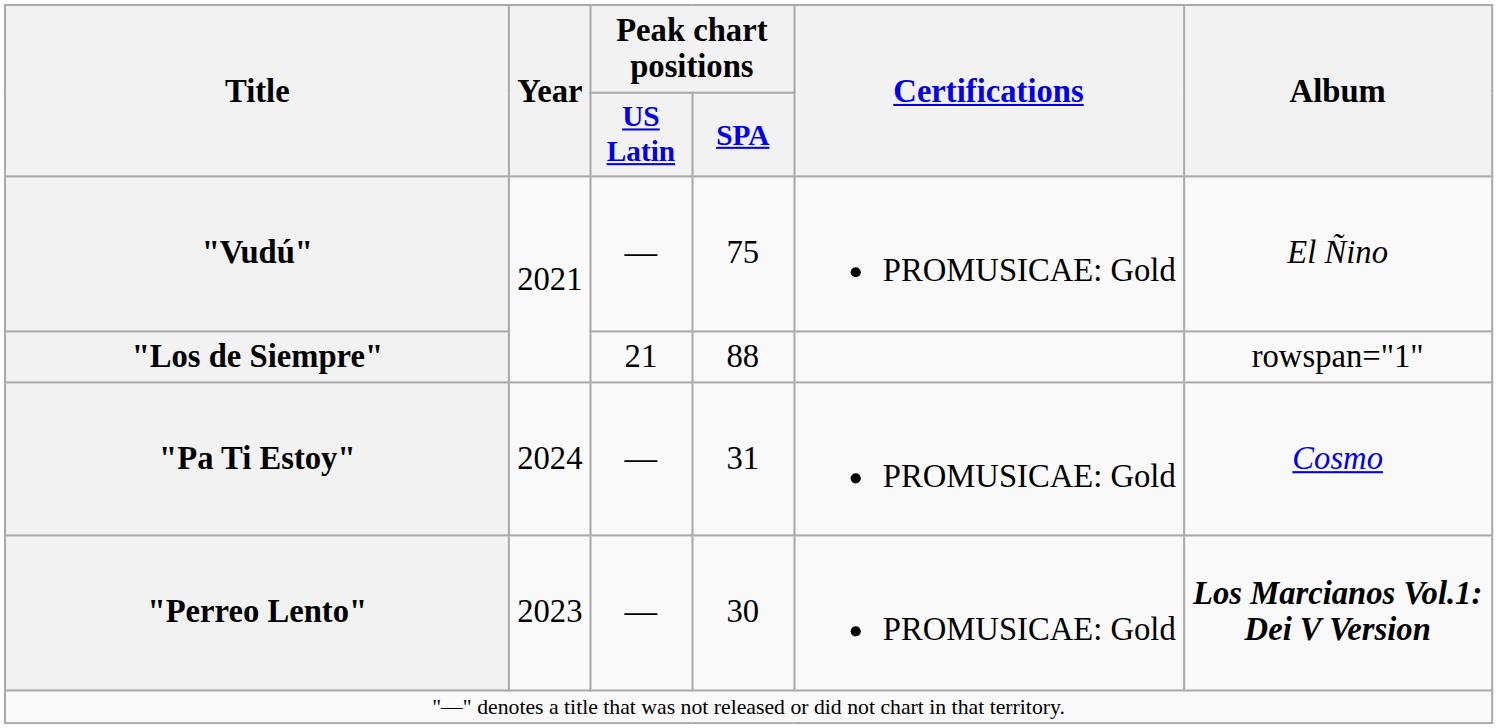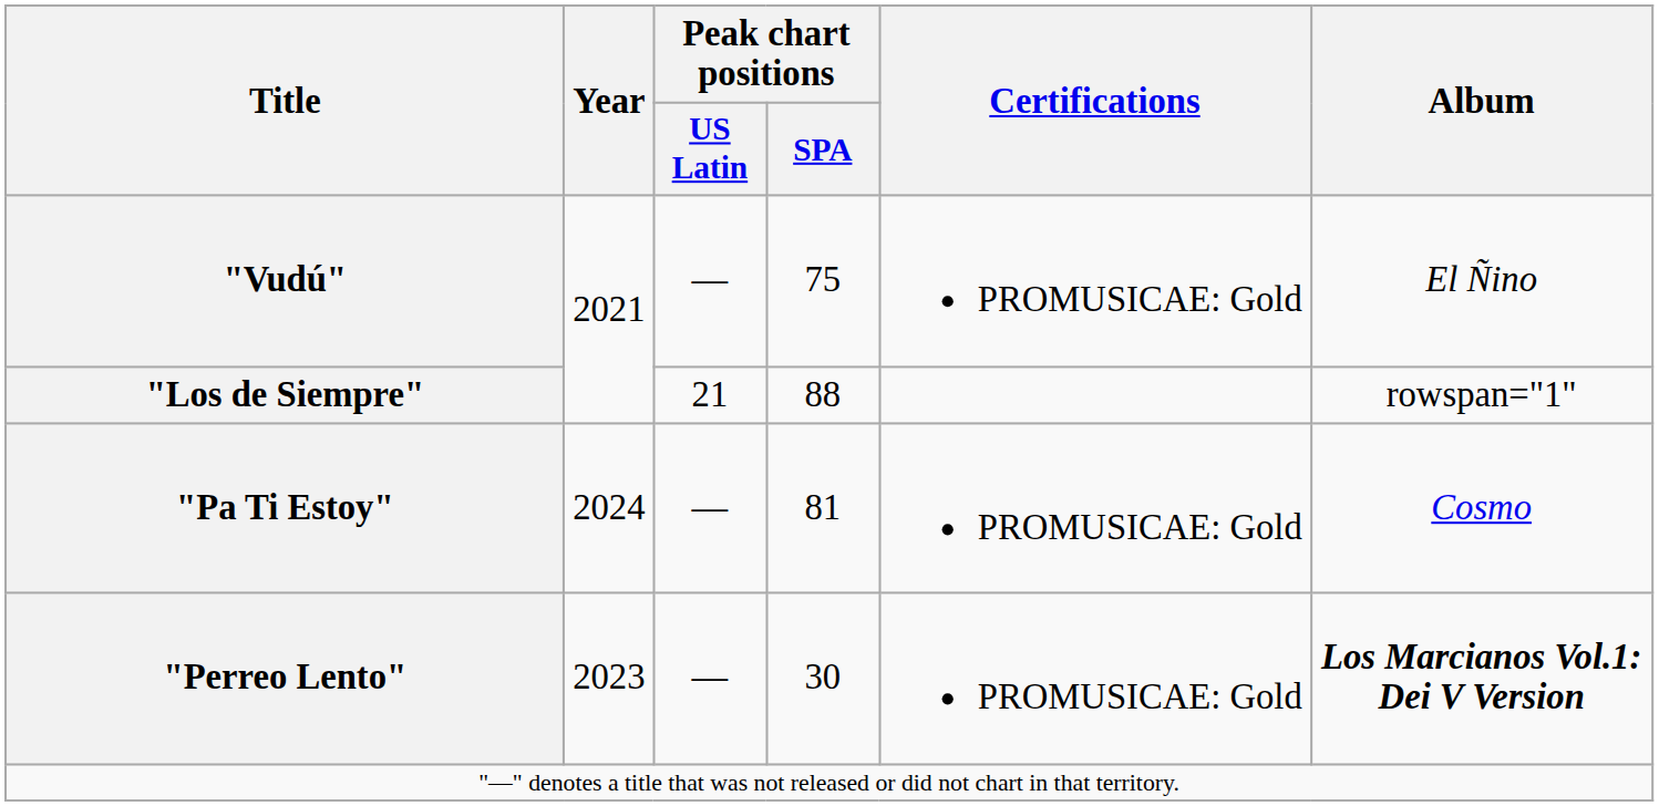"Pa Ti Estoy" | Peak chart positions / SPA: 31 -> 81
